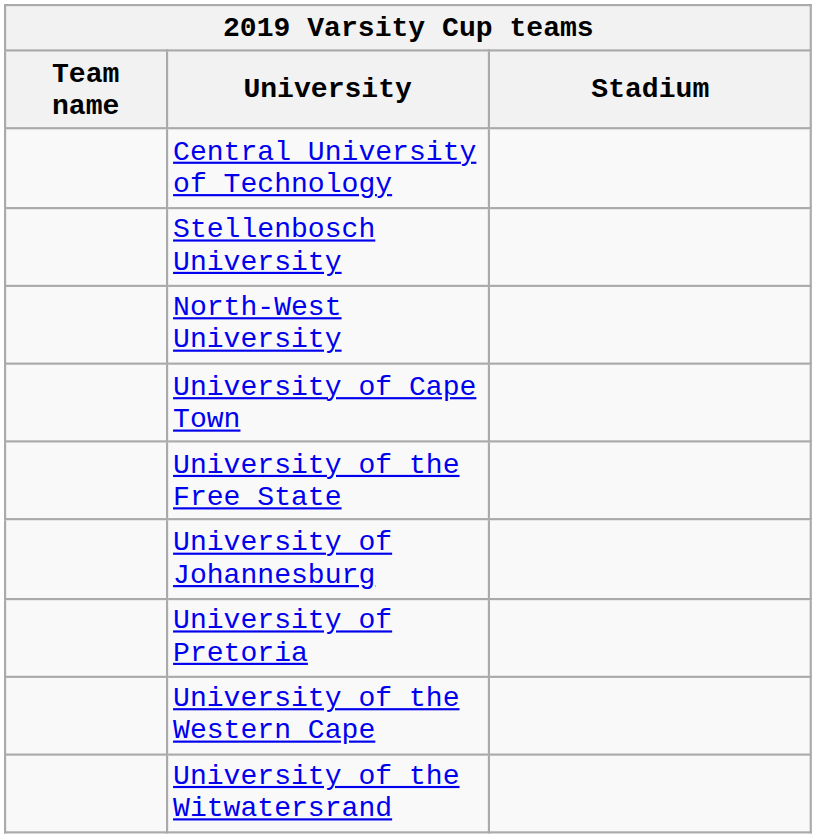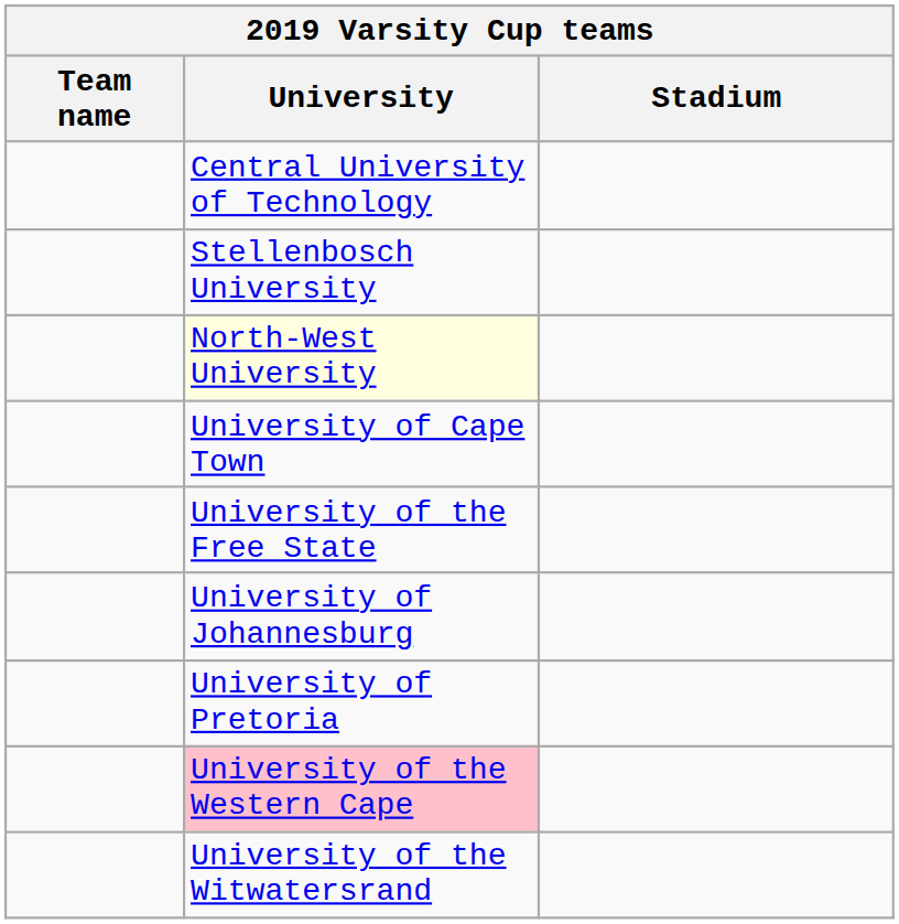North-West University | University: no background -> lightyellow background
University of the Western Cape | University: no background -> pink background
